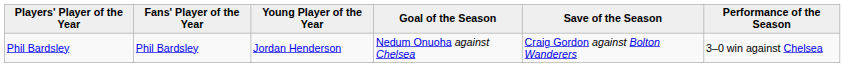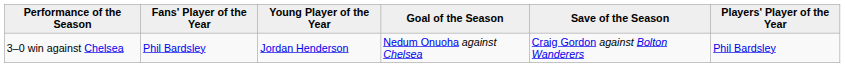columns swapped: Players' Player of the Year <-> Performance of the Season
